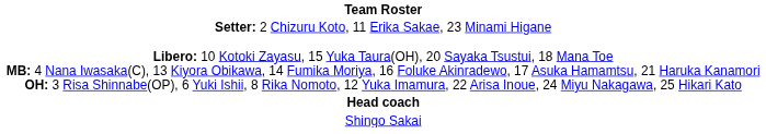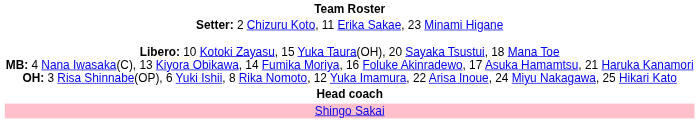row 4 | column 1: no background -> pink background
